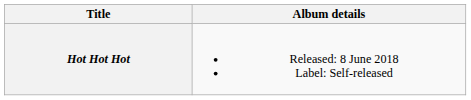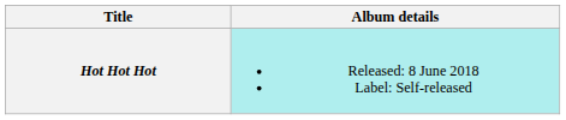Hot Hot Hot | Album details: no background -> paleturquoise background
